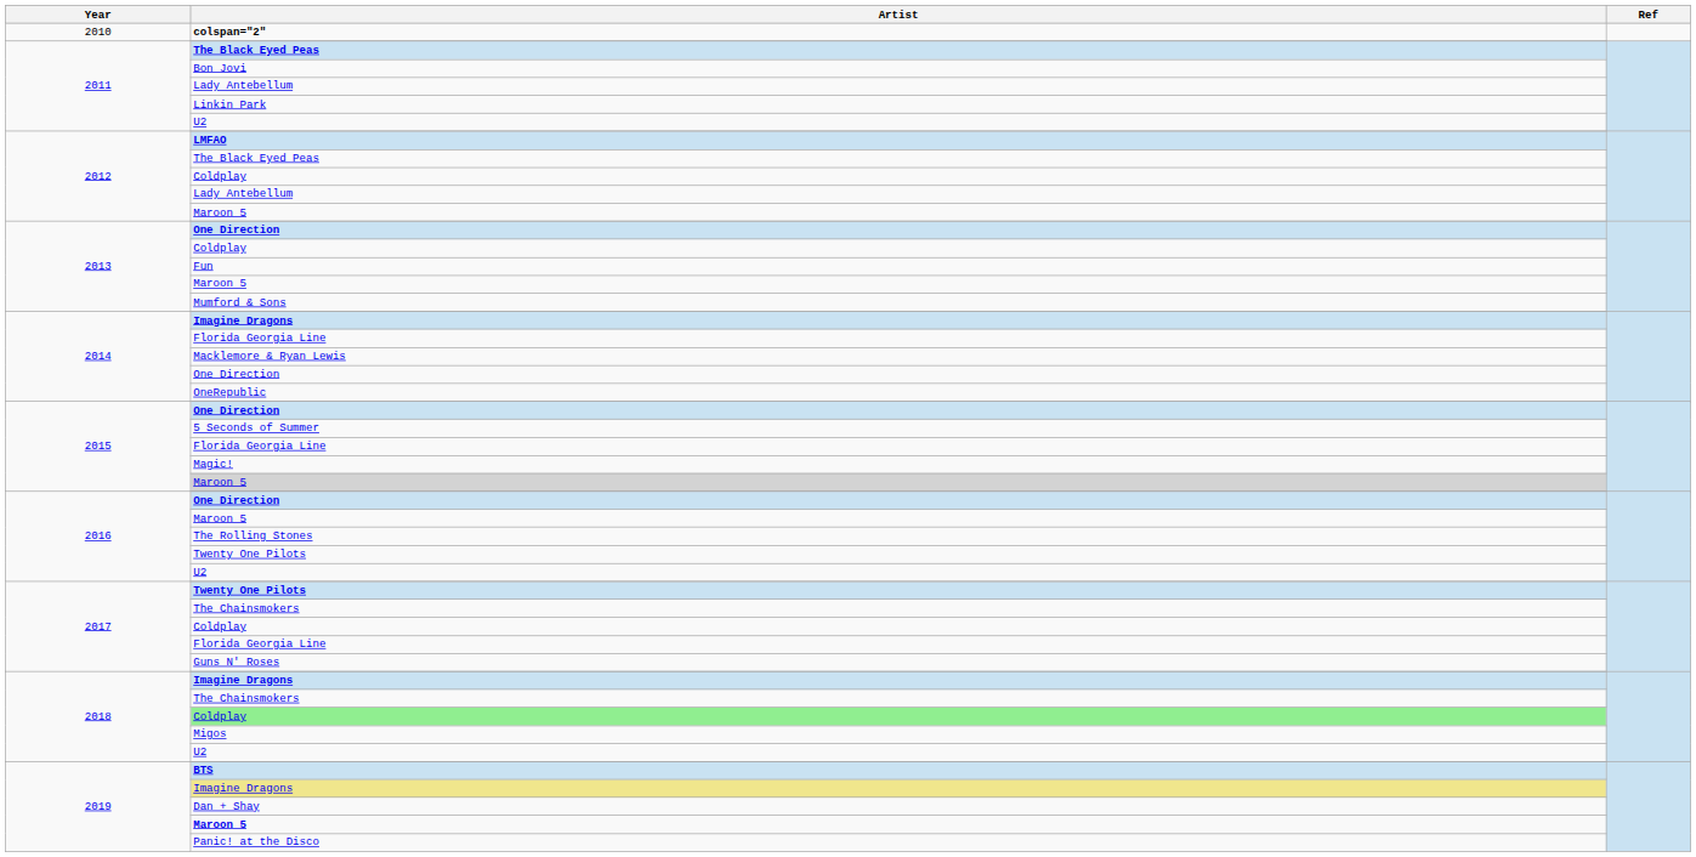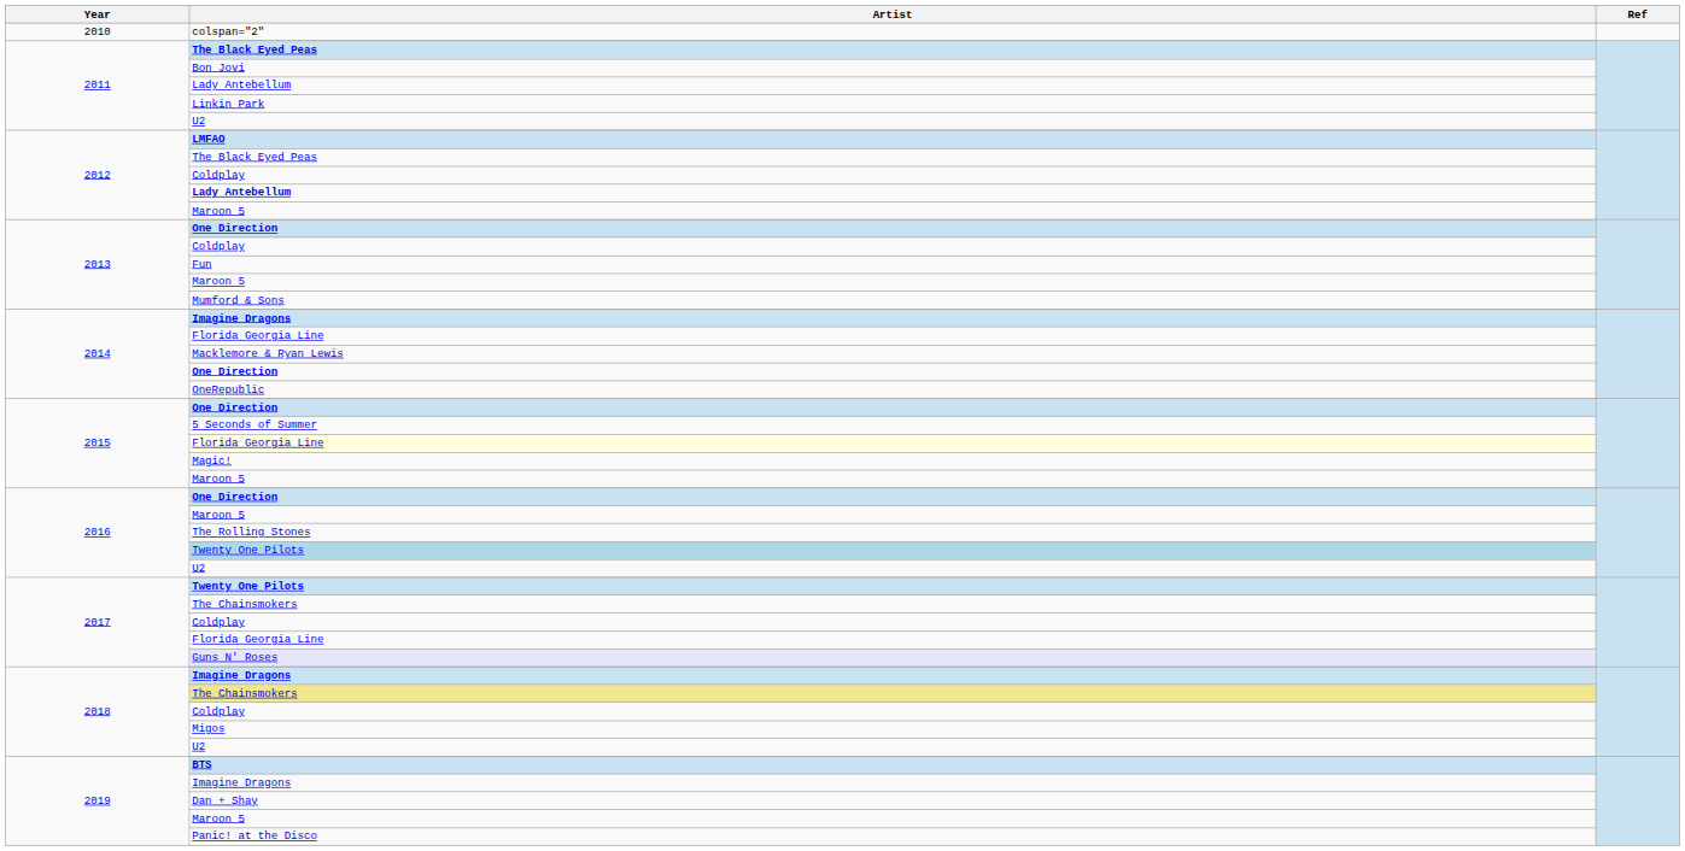colspan="2" | Artist: bold -> normal
2012 / Lady Antebellum | Artist: normal -> bold
2014 / One Direction | Artist: normal -> bold
2015 / Florida Georgia Line | Artist: no background -> lightyellow background
2015 / Maroon 5 | Artist: lightgrey background -> no background
2016 / Twenty One Pilots | Artist: no background -> lightblue background
Guns N' Roses | Artist: no background -> lavender background
2018 / The Chainsmokers | Artist: no background -> khaki background
2018 / Coldplay | Artist: lightgreen background -> no background
2019 / Imagine Dragons | Artist: khaki background -> no background
2019 / Maroon 5 | Artist: bold -> normal
